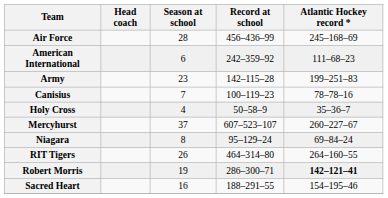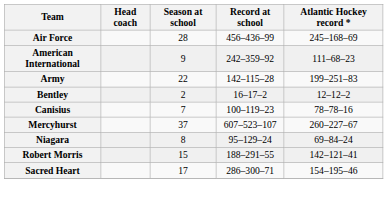American International | Season at school: 6 -> 9
Army | Season at school: 23 -> 22
+ row: Bentley | 2 | 16–17–2 | 12–12–2
- row: Holy Cross | 4 | 50–58–9 | 35–36–7
- row: RIT Tigers | 26 | 464–314–80 | 264–160–55
Robert Morris | Season at school: 19 -> 15
Robert Morris | Record at school: 286–300–71 -> 188–291–55
Robert Morris | Atlantic Hockey record *: bold -> normal
Sacred Heart | Season at school: 16 -> 17
Sacred Heart | Record at school: 188–291–55 -> 286–300–71
